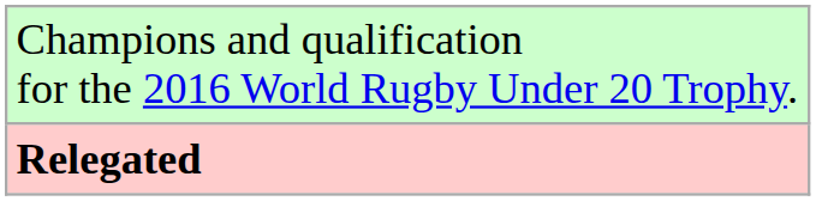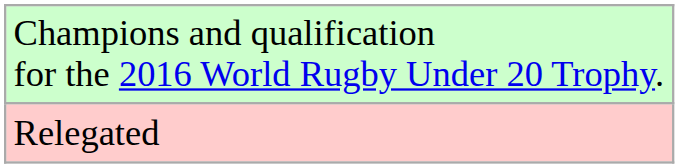row 2 | column 1: bold -> normal
